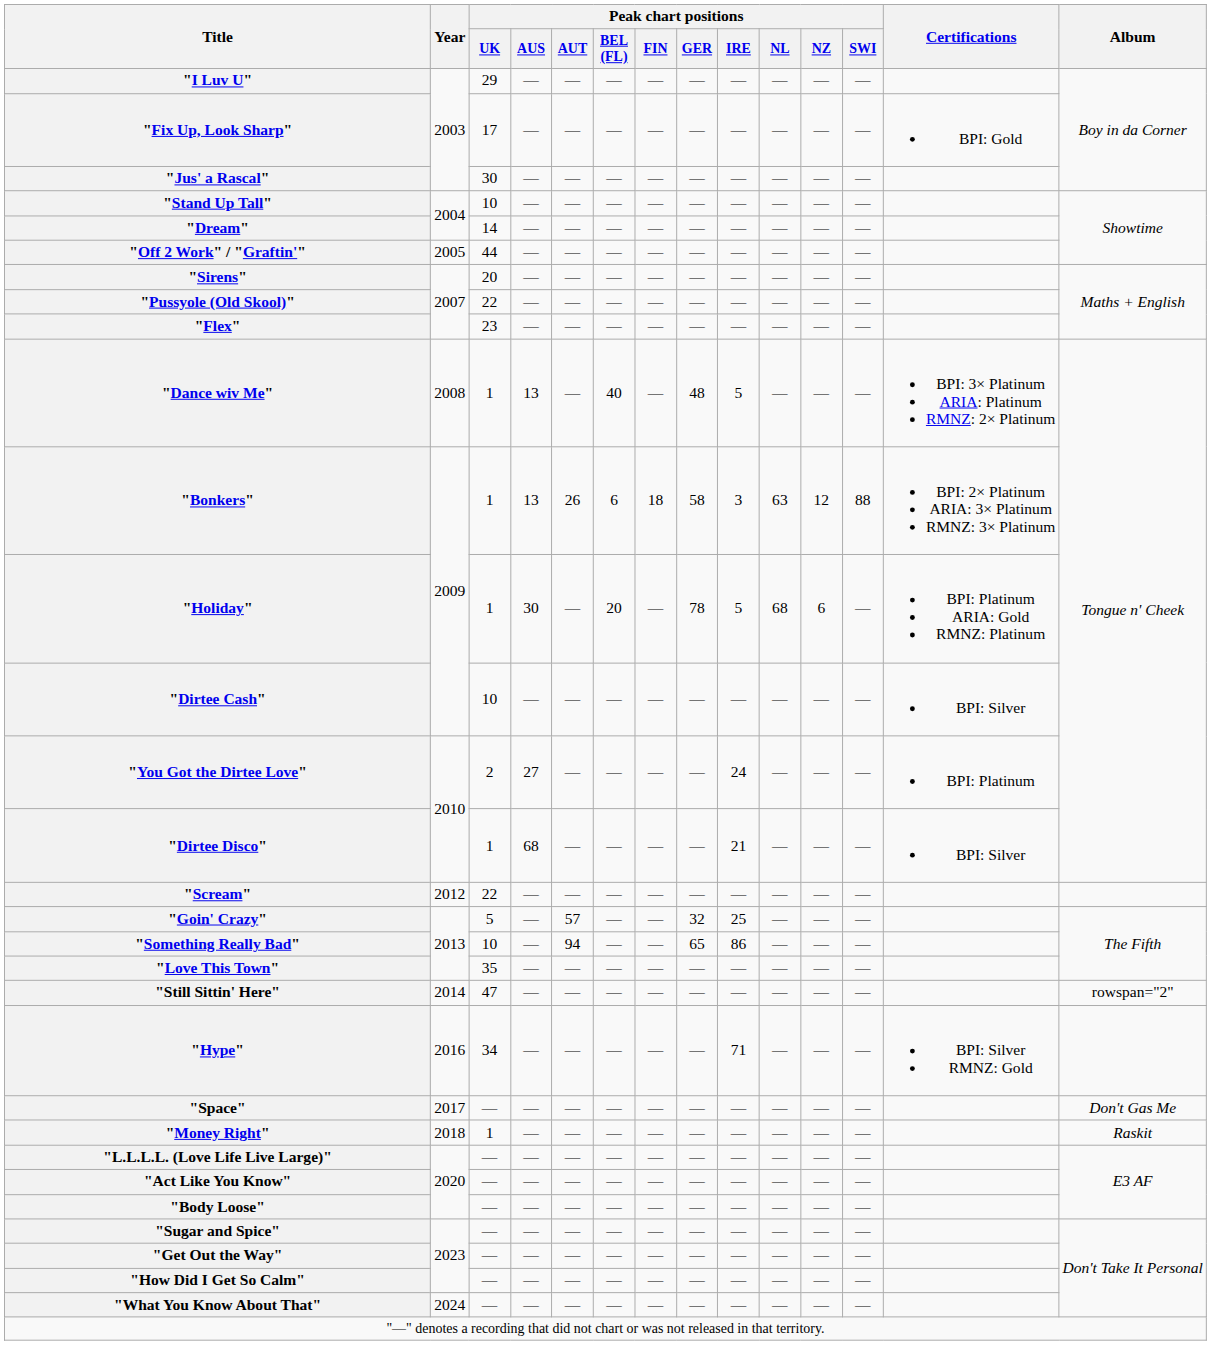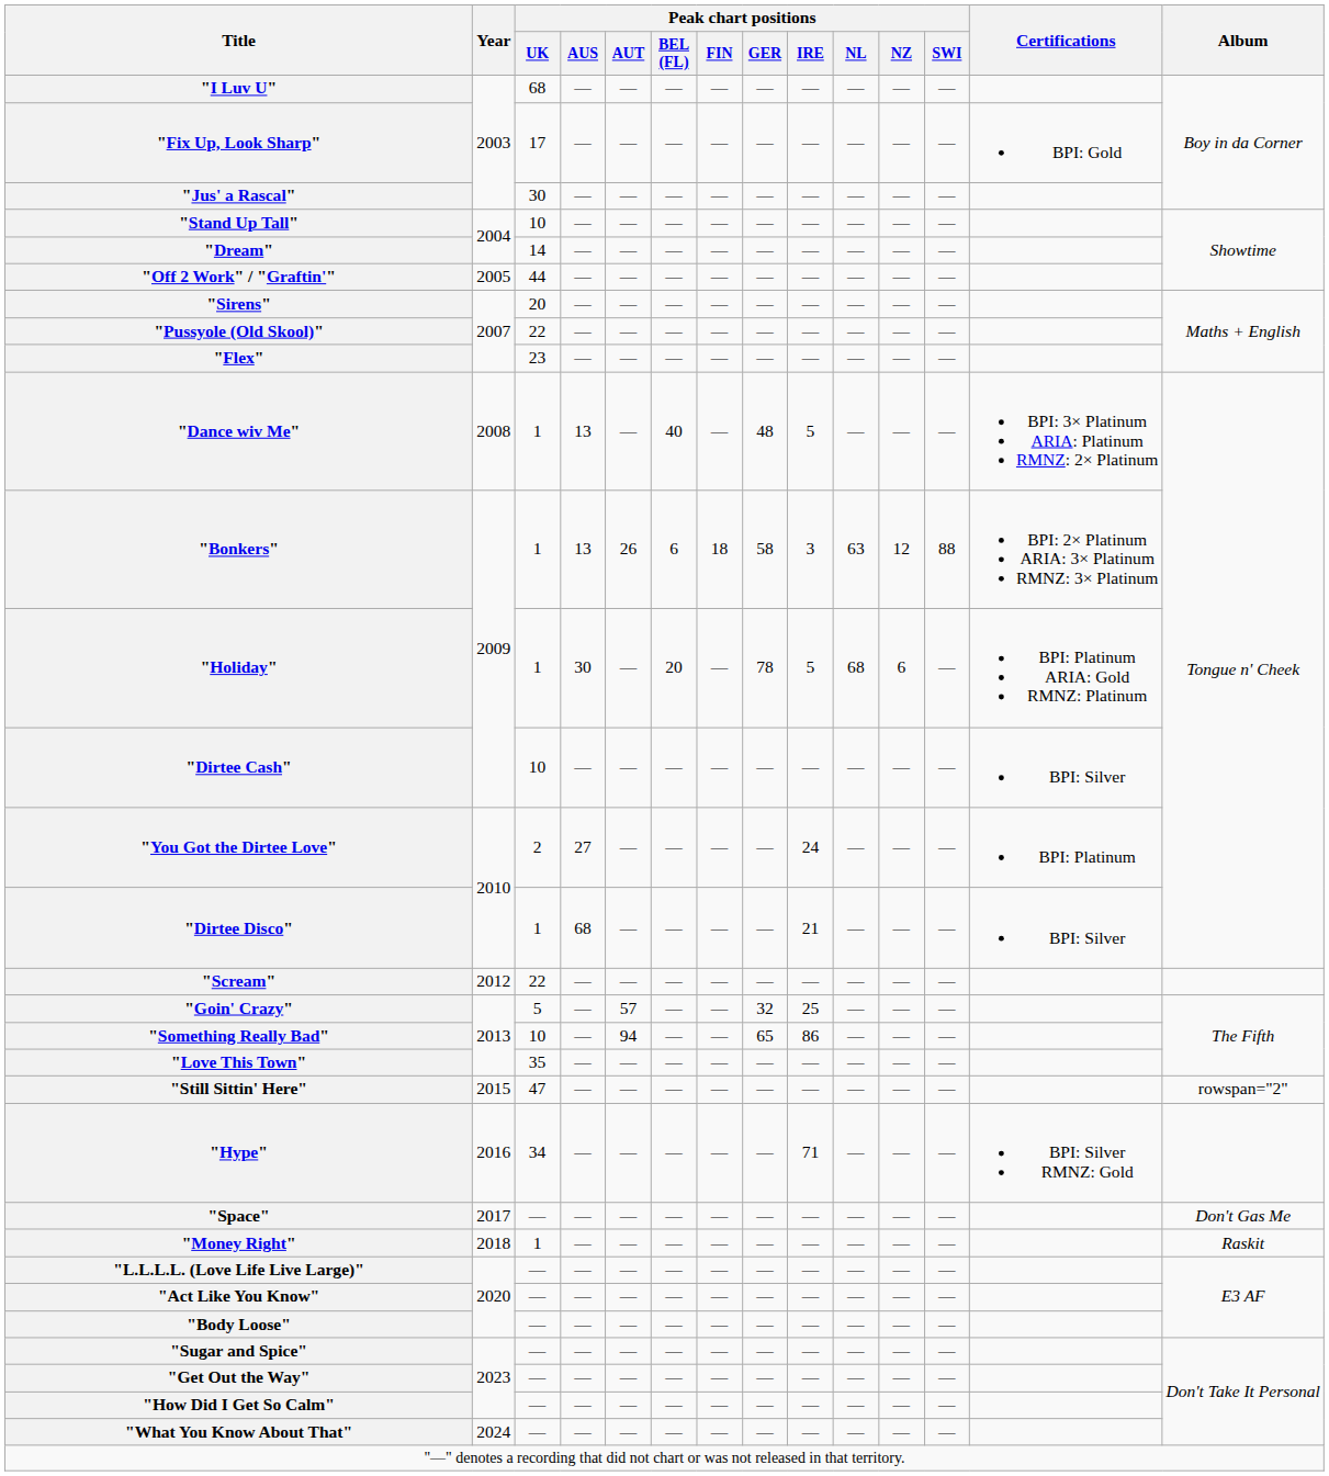"I Luv U" | Peak chart positions / UK: 29 -> 68
"Still Sittin' Here" | Year: 2014 -> 2015
